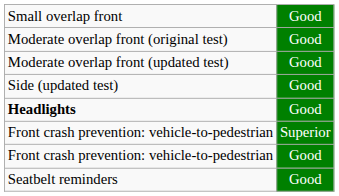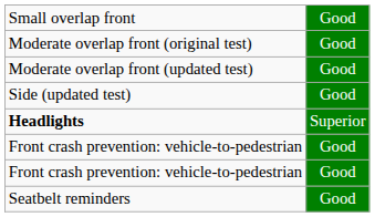row 5 | column 2: Good -> Superior
row 6 | column 2: Superior -> Good
